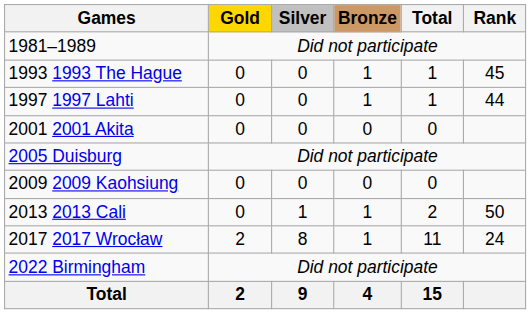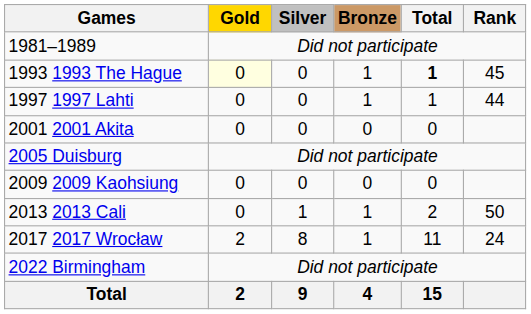1993 1993 The Hague | Gold: no background -> lightyellow background
1993 1993 The Hague | Total: normal -> bold
